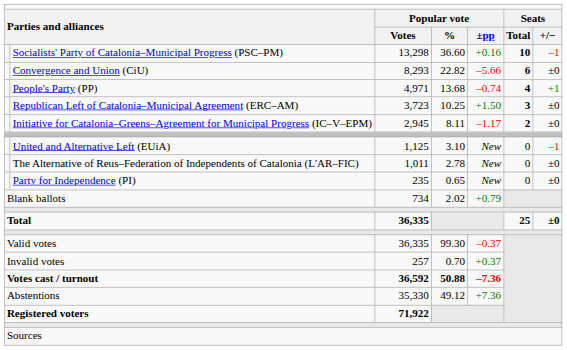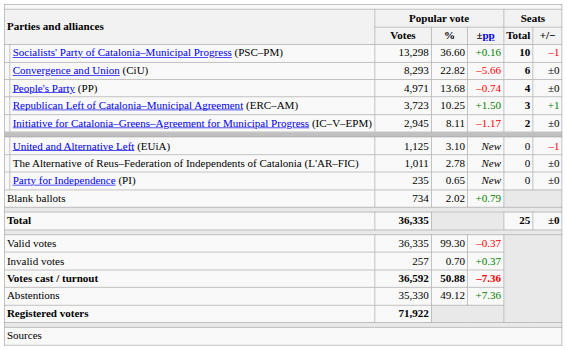People's Party (PP) | column 7: +1 -> ±0
Republican Left of Catalonia–Municipal Agreement (ERC–AM) | column 7: ±0 -> +1
